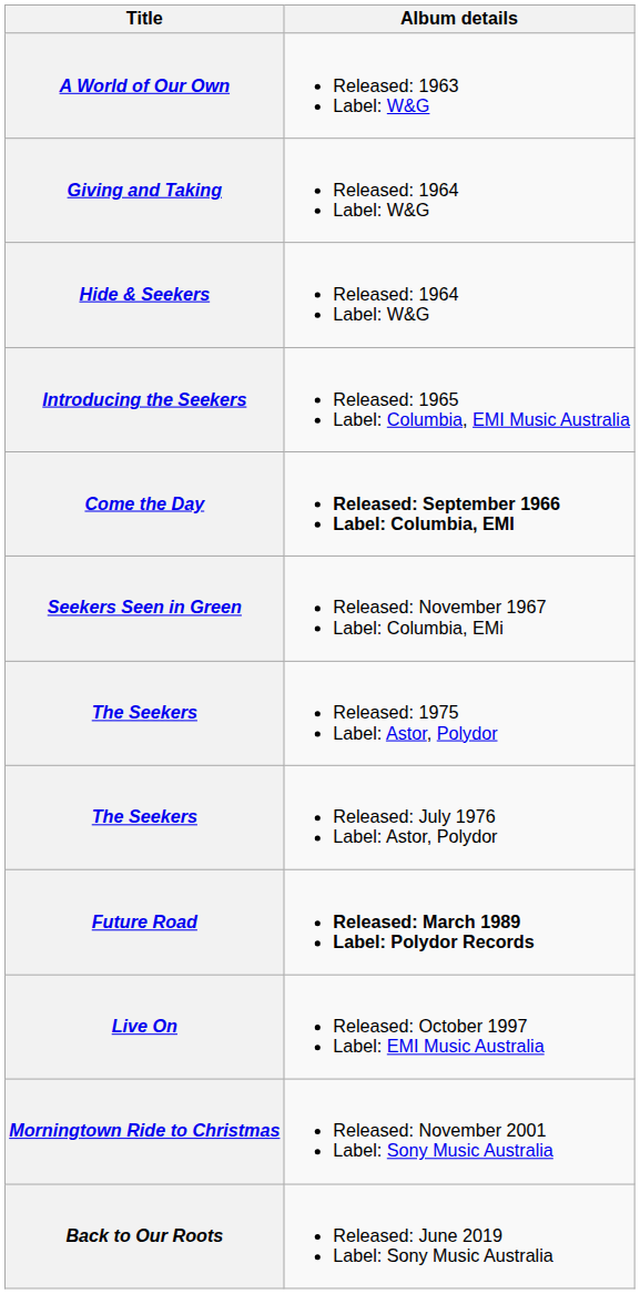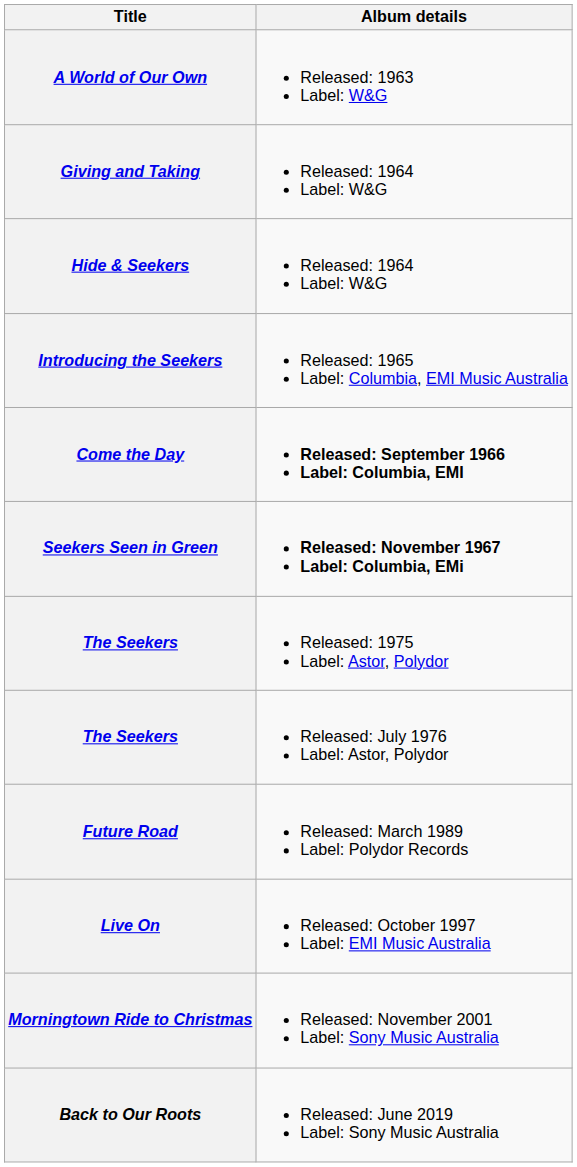row 7 | Album details: normal -> bold
row 10 | Album details: bold -> normal
